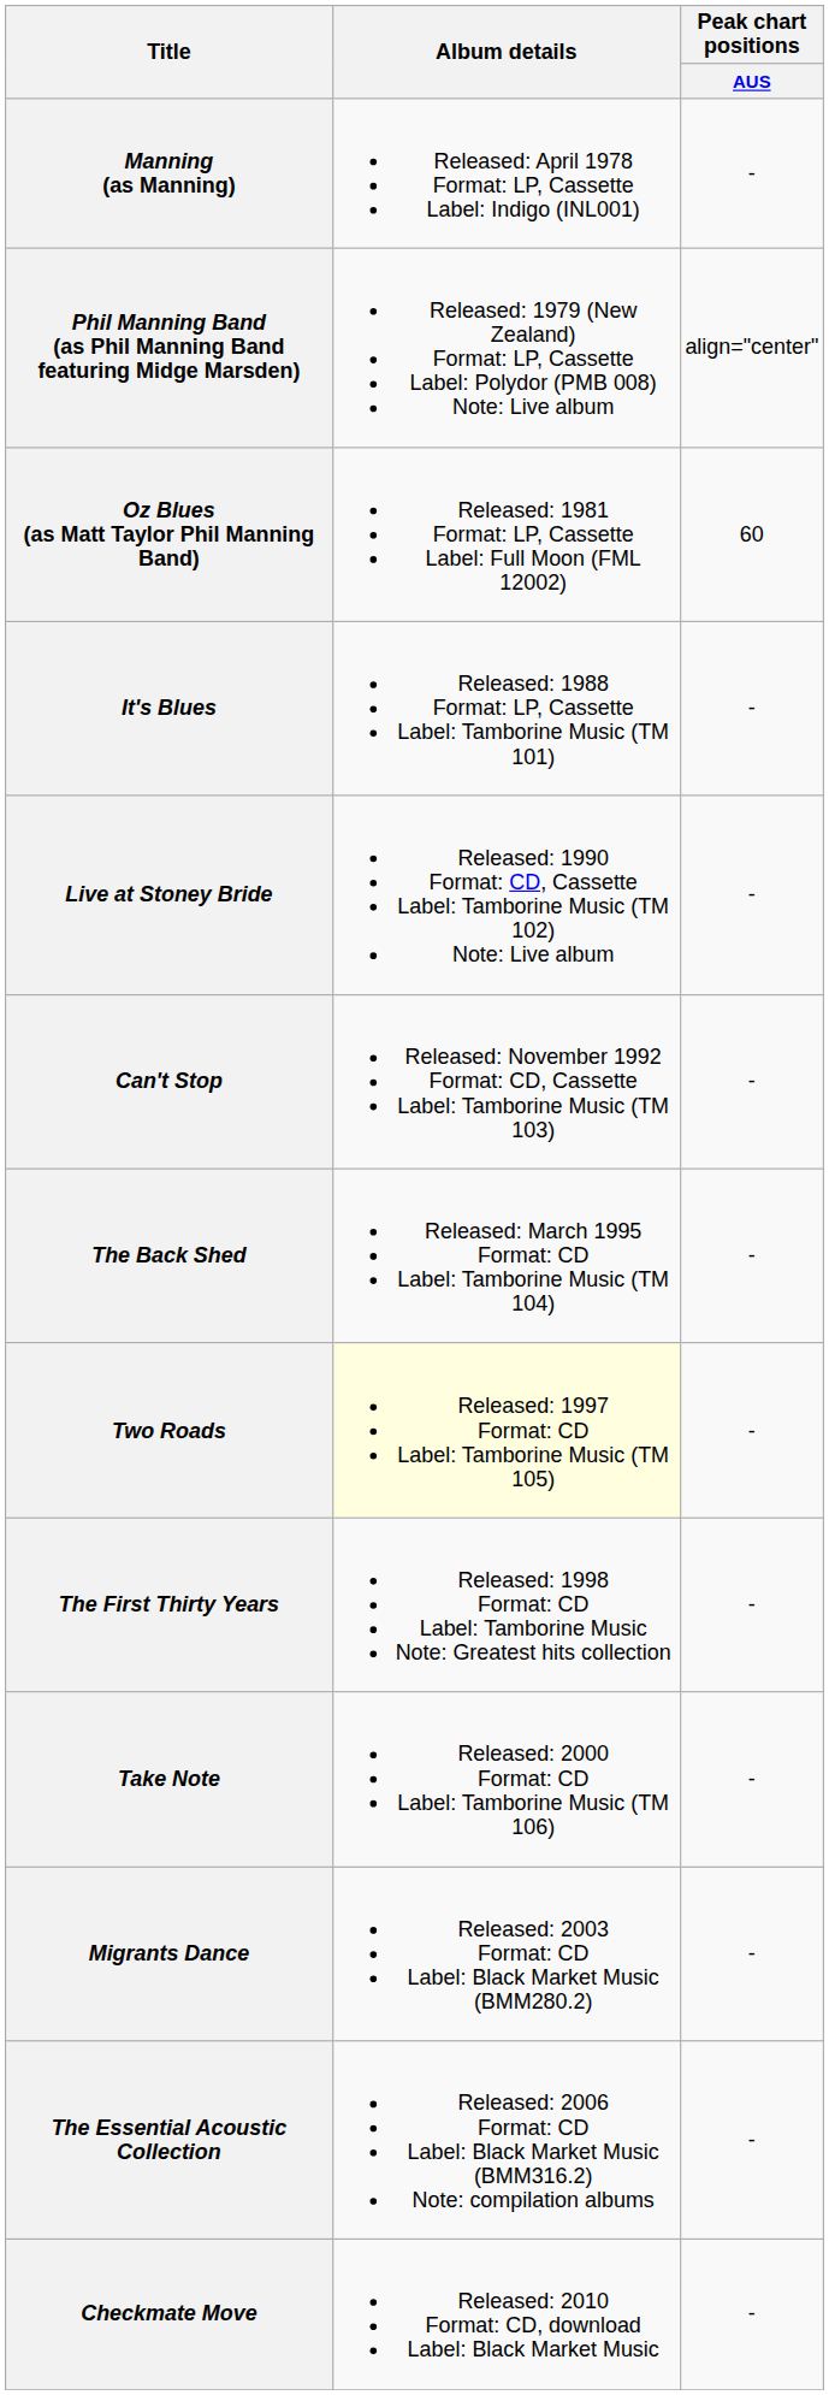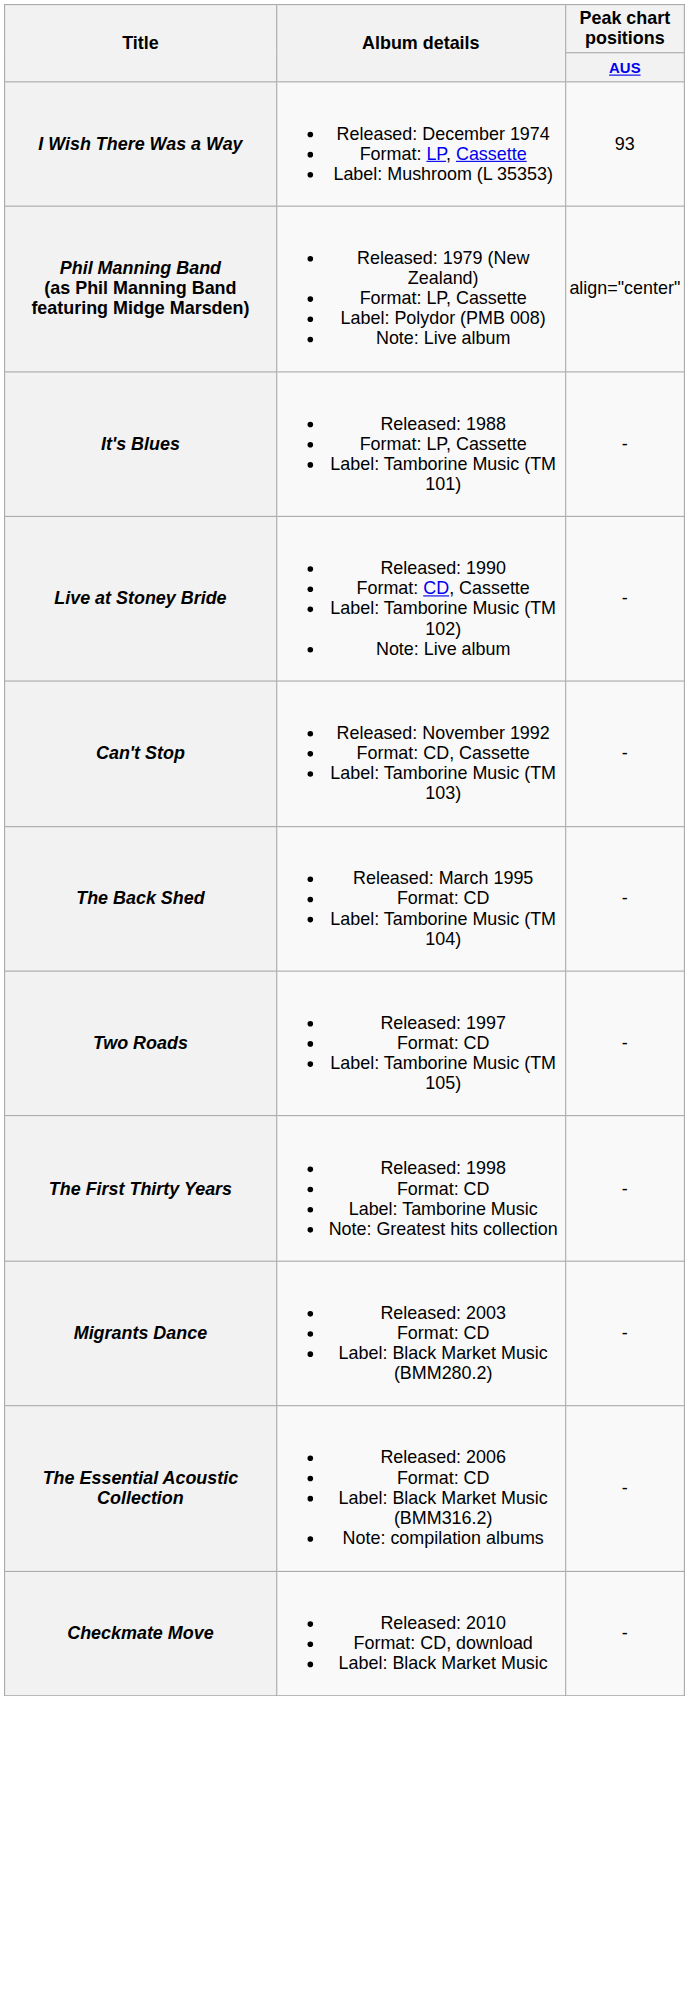+ row: I Wish There Was a Way | Released: December 1974 Format: LP, Cassette Label: Mushroom (L 35353) | 93
- row: Manning (as Manning) | Released: April 1978 Format: LP, Cassette Label: Indigo (INL001) | -
- row: Oz Blues (as Matt Taylor Phil Manning Band) | Released: 1981 Format: LP, Cassette Label: Full Moon (FML 12002) | 60
Two Roads | Album details: lightyellow background -> no background
- row: Take Note | Released: 2000 Format: CD Label: Tamborine Music (TM 106) | -
